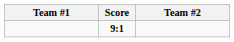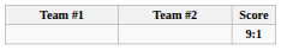columns swapped: Score <-> Team #2
